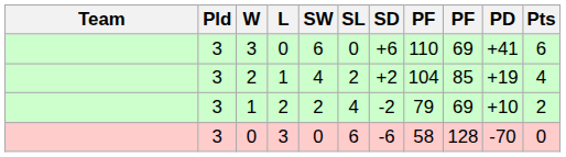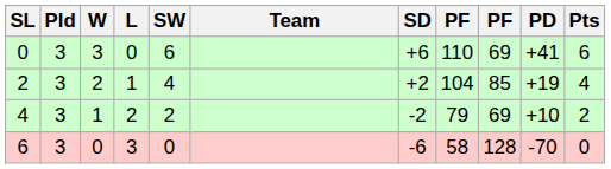columns swapped: Team <-> SL
